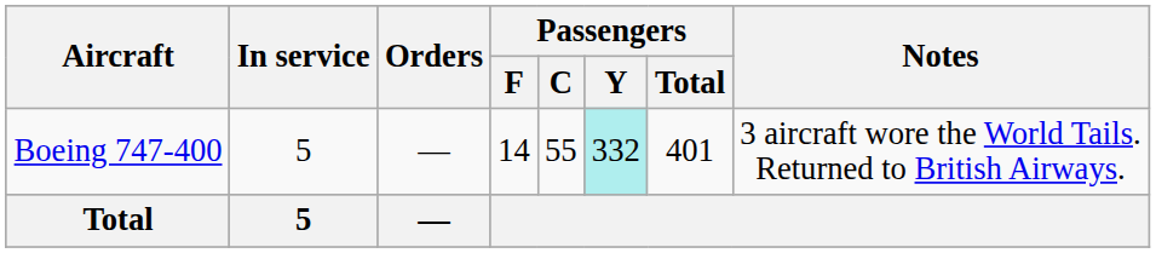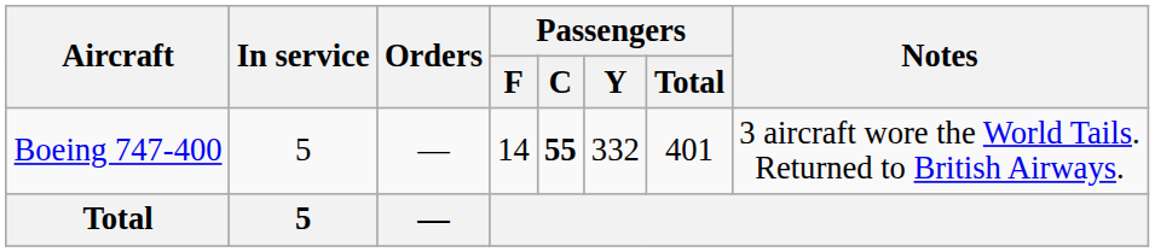Boeing 747-400 | Passengers / C: normal -> bold
Boeing 747-400 | Passengers / Y: paleturquoise background -> no background
